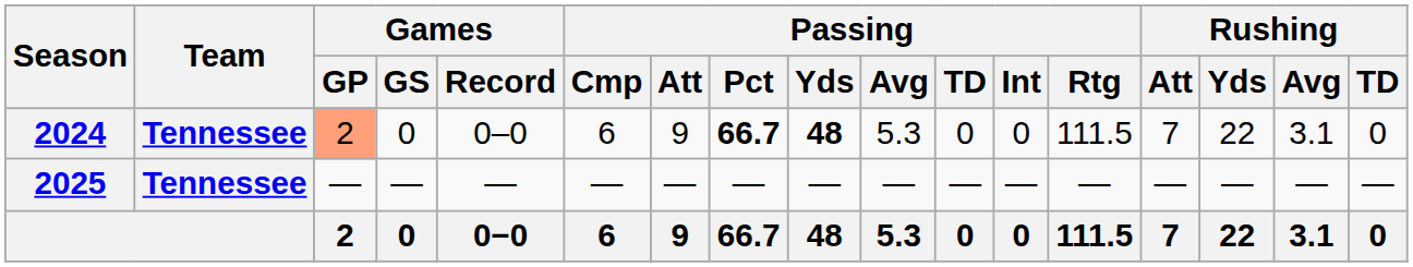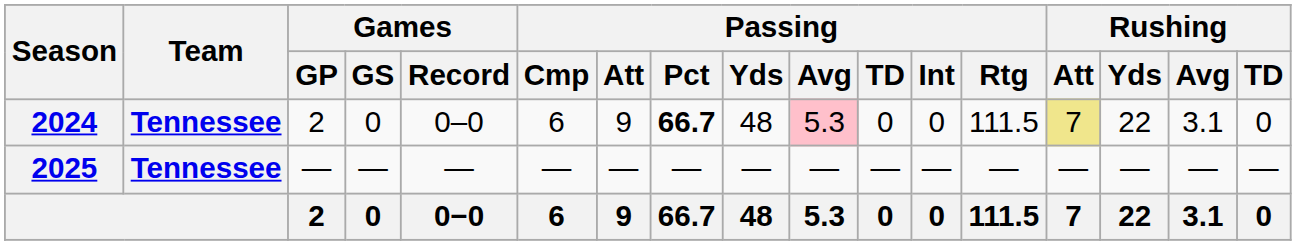2024 | Games / GP: lightsalmon background -> no background
2024 | Passing / Yds: bold -> normal
2024 | Passing / Avg: no background -> pink background
2024 | Rushing / Att: no background -> khaki background
